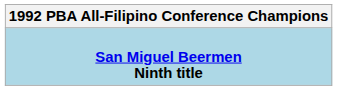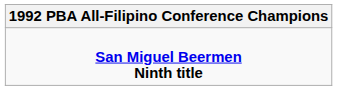row 2 | column 1: lightblue background -> no background
